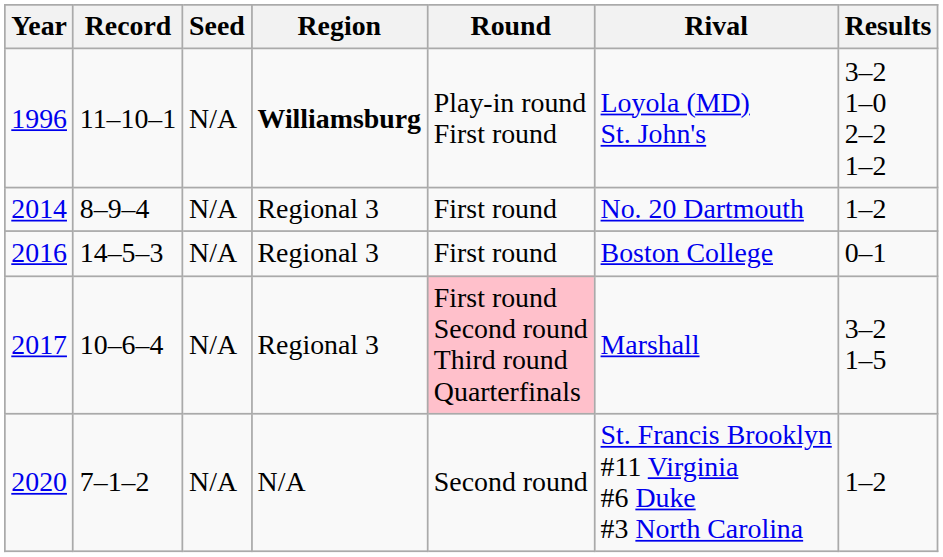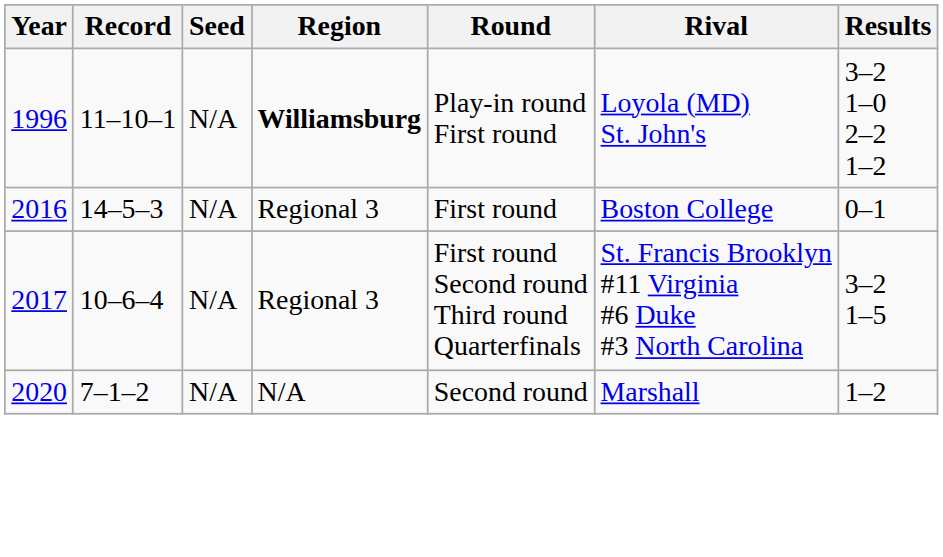- row: 2014 | 8–9–4 | N/A | Regional 3 | First round | No. 20 Dartmouth | 1–2
2017 | Round: pink background -> no background
2017 | Rival: Marshall -> St. Francis Brooklyn #11 Virginia #6 Duke #3 North Carolina
2020 | Rival: St. Francis Brooklyn #11 Virginia #6 Duke #3 North Carolina -> Marshall
